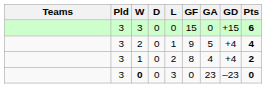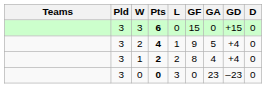columns swapped: D <-> Pts
row 5 | W: bold -> normal
